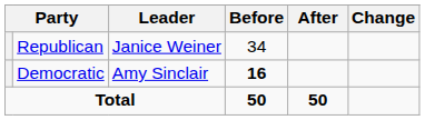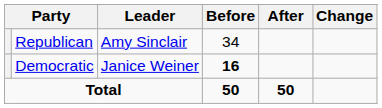Republican | Leader: Janice Weiner -> Amy Sinclair
Democratic | Leader: Amy Sinclair -> Janice Weiner
